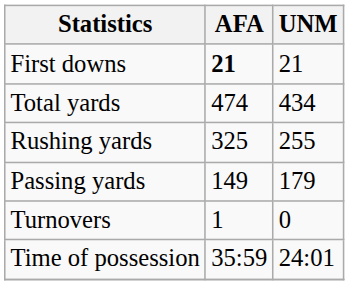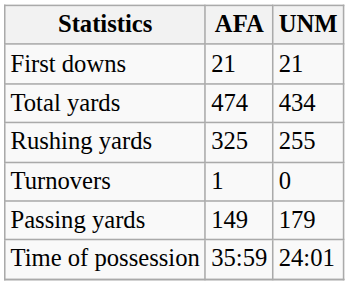First downs | AFA: bold -> normal
rows swapped: Passing yards <-> Turnovers
